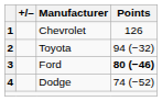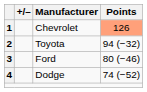Chevrolet | Points: no background -> lightsalmon background
Ford | Points: bold -> normal
